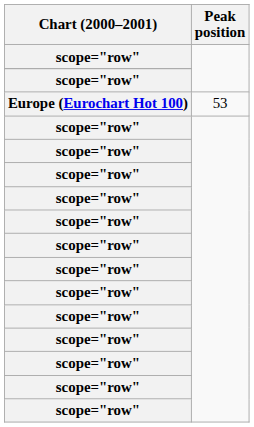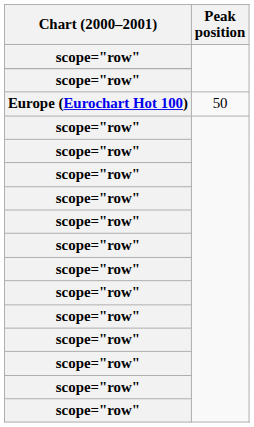Europe (Eurochart Hot 100) | Peak position: 53 -> 50
